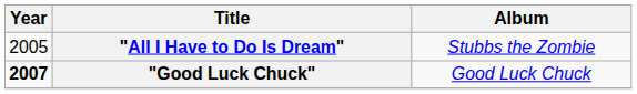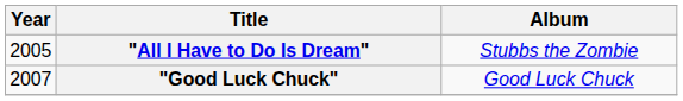"Good Luck Chuck" | Year: bold -> normal
